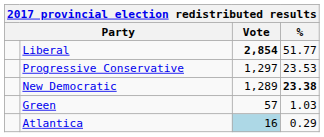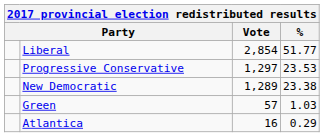Liberal | Vote: bold -> normal
New Democratic | %: bold -> normal
Atlantica | Vote: lightblue background -> no background
